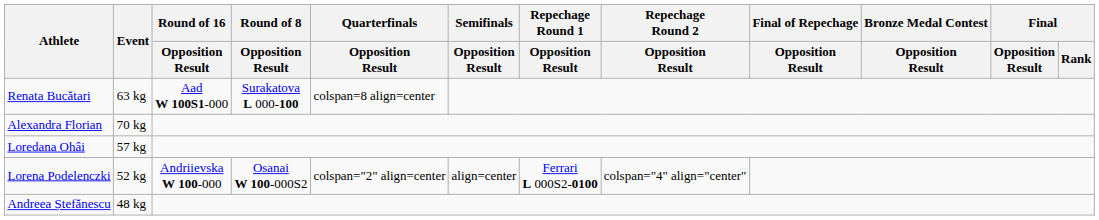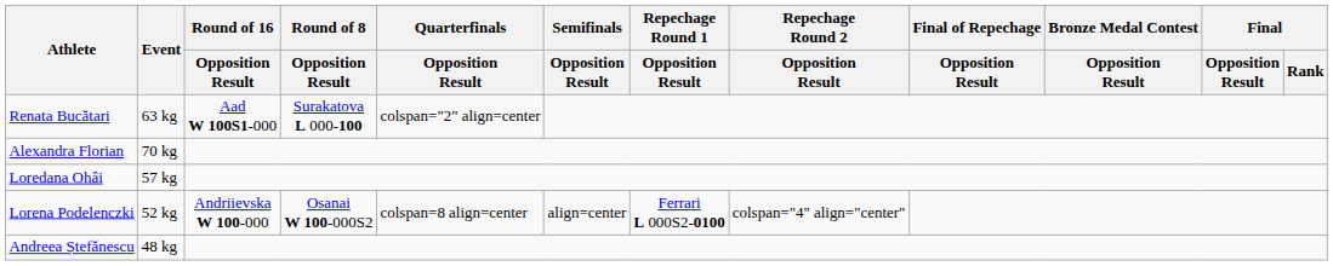Renata Bucătari | Quarterfinals / Opposition Result: colspan=8 align=center -> colspan="2" align=center
Lorena Podelenczki | Quarterfinals / Opposition Result: colspan="2" align=center -> colspan=8 align=center
